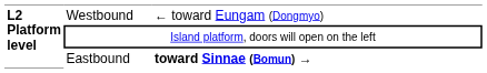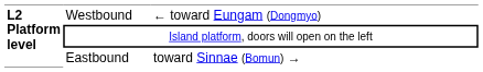Eastbound | column 3: bold -> normal
